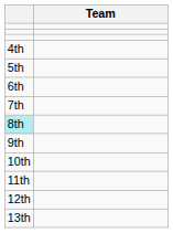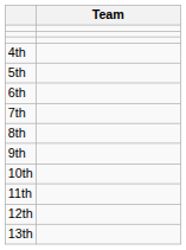row 9 | column 1: paleturquoise background -> no background
